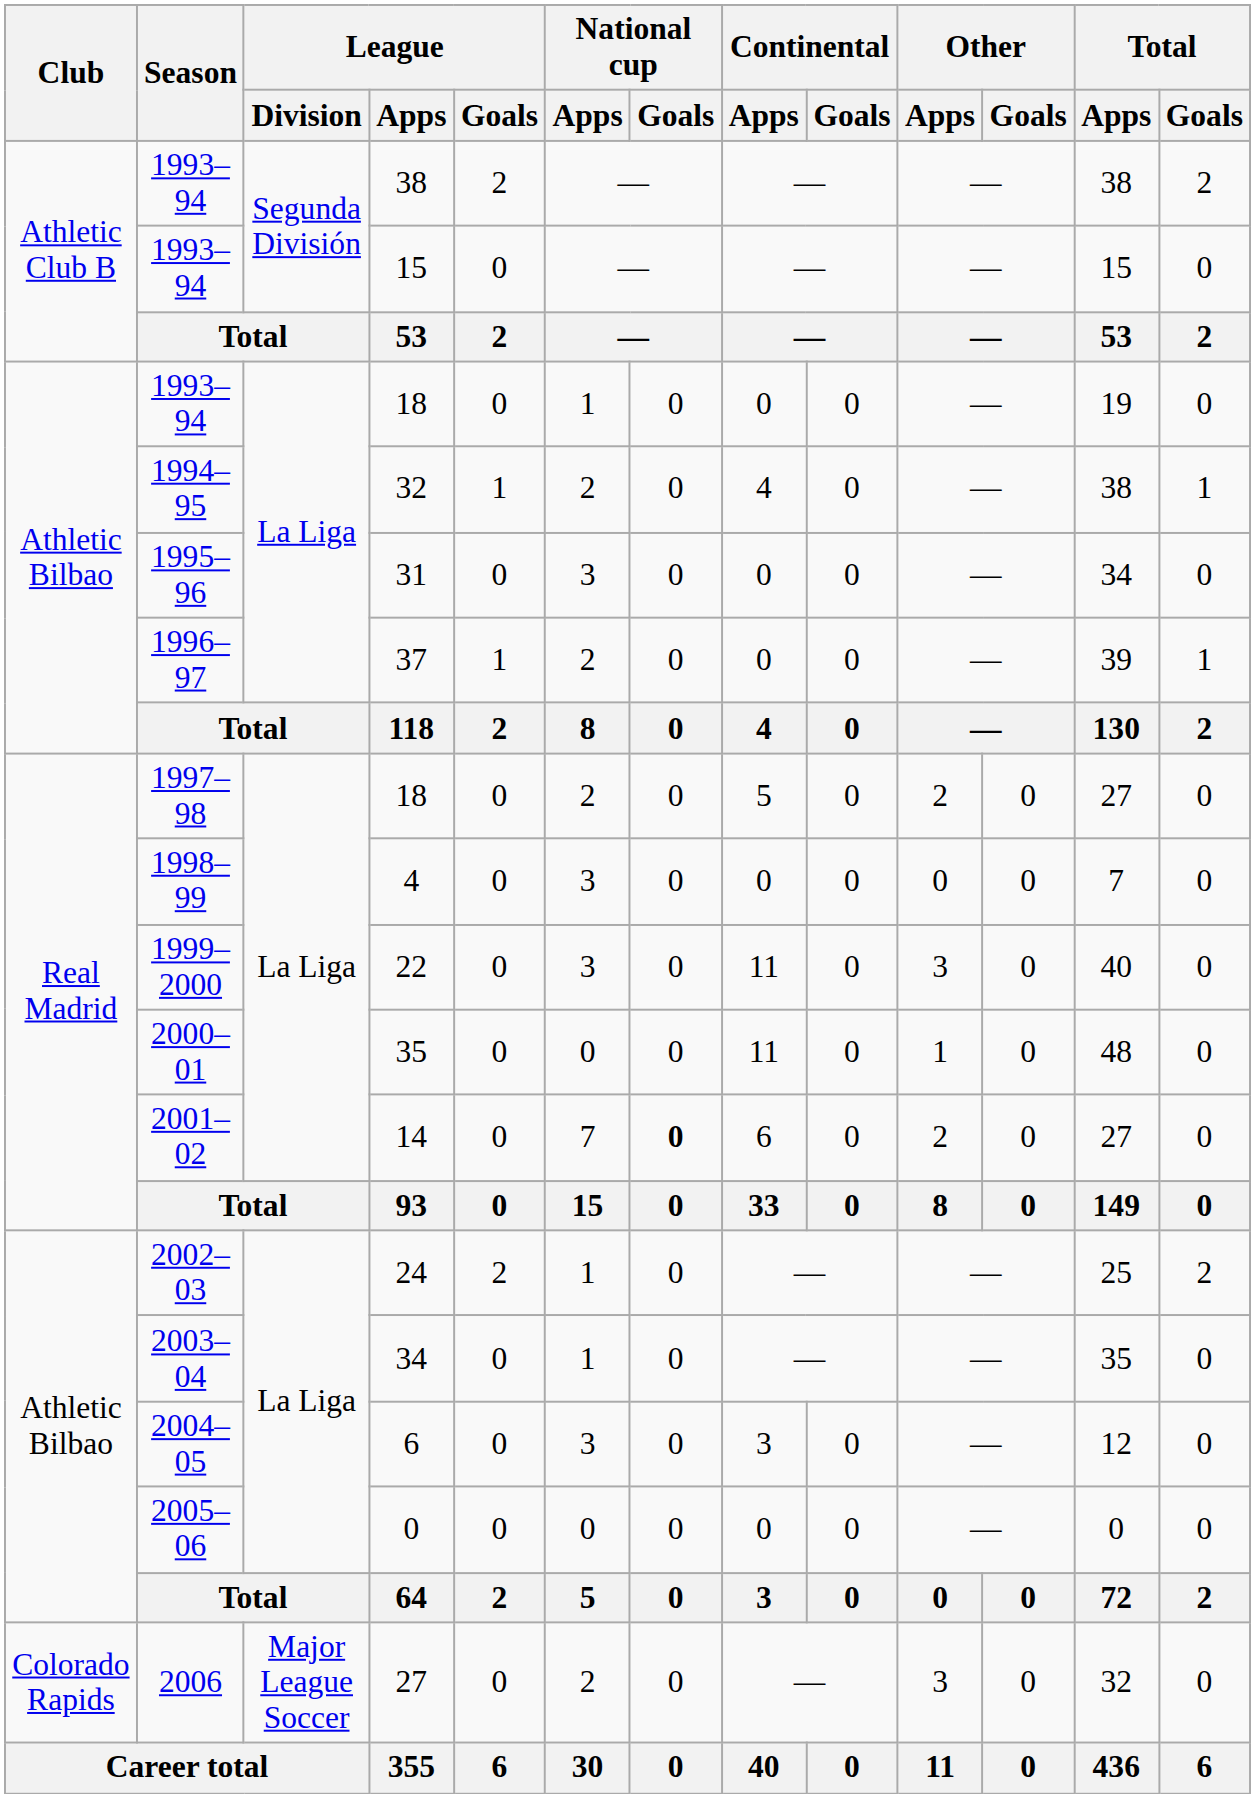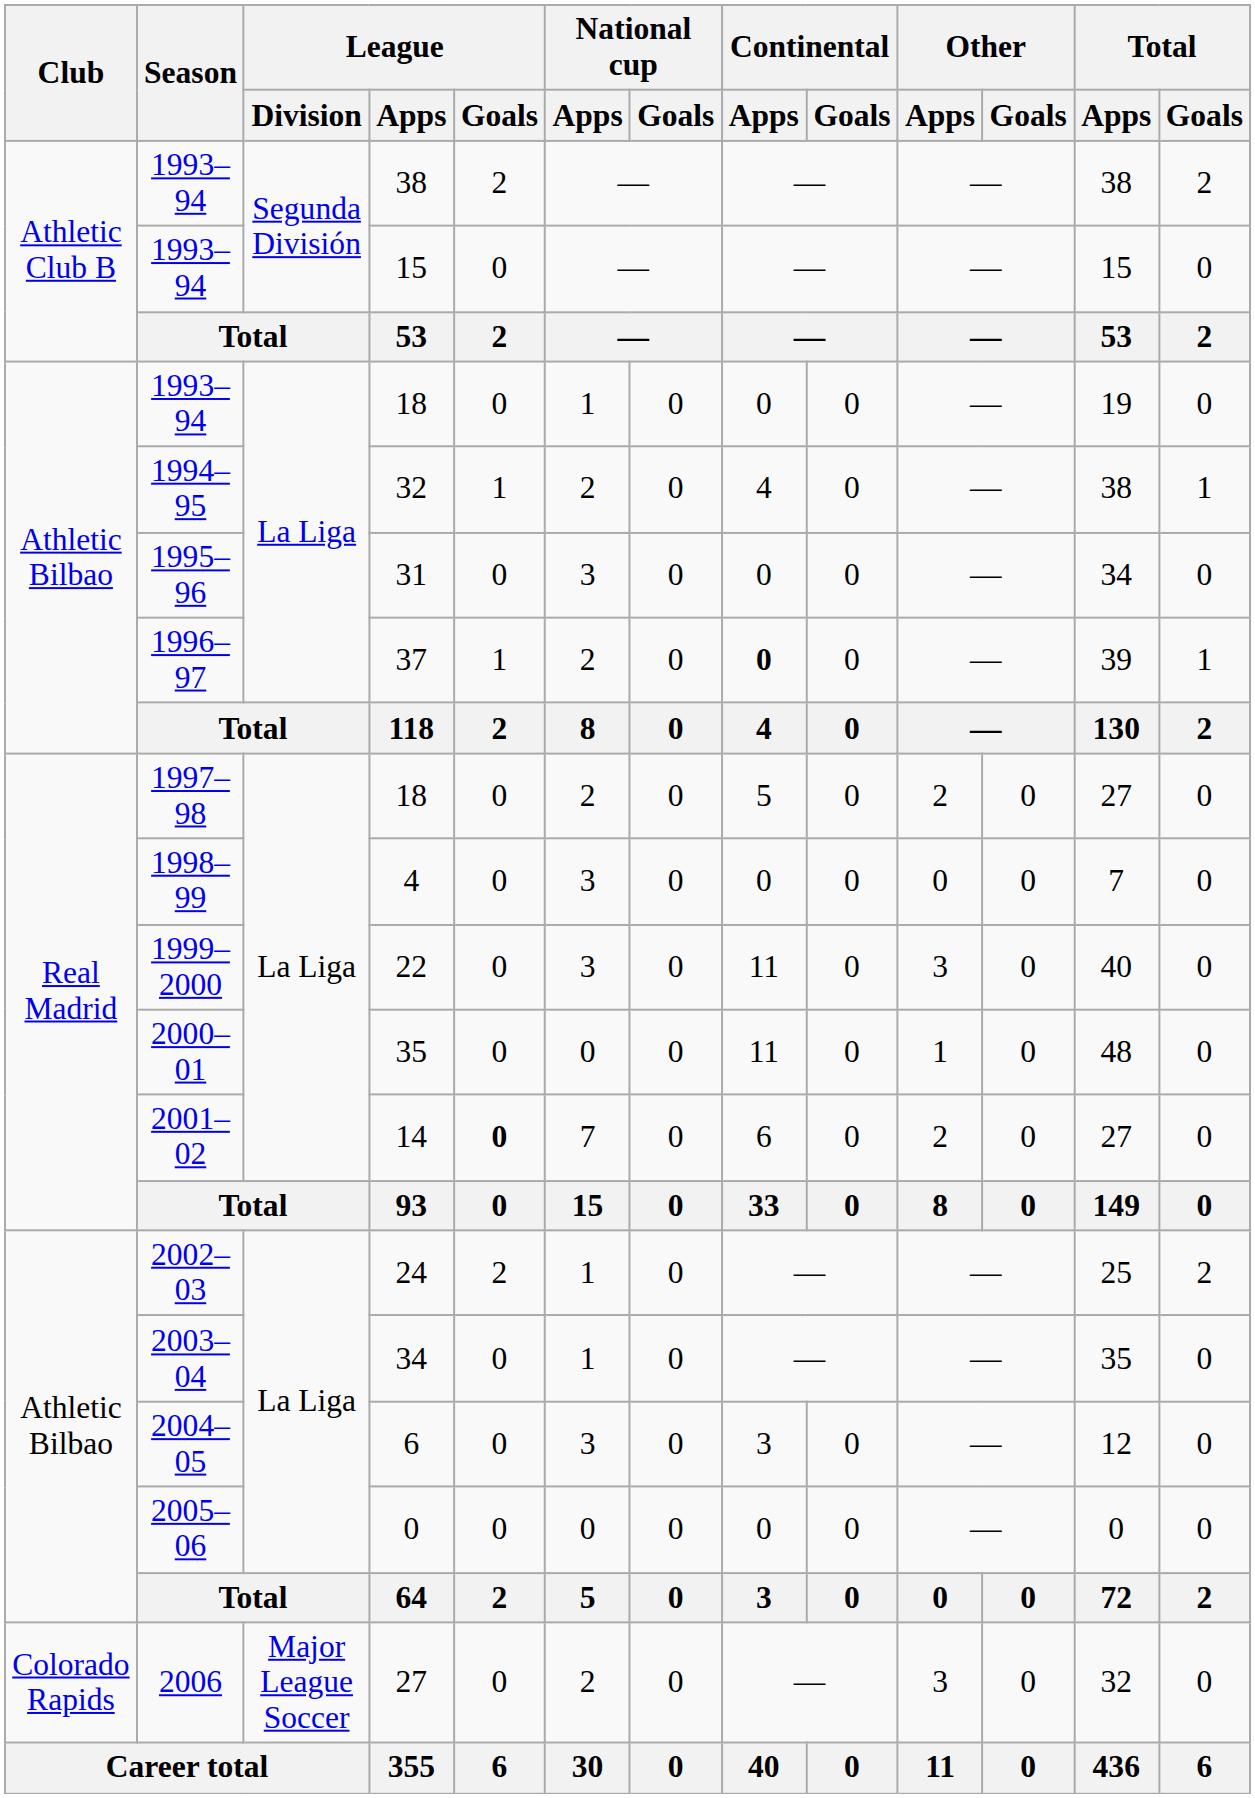37 | Continental / Apps: normal -> bold
14 | League / Goals: normal -> bold
14 | National cup / Goals: bold -> normal
